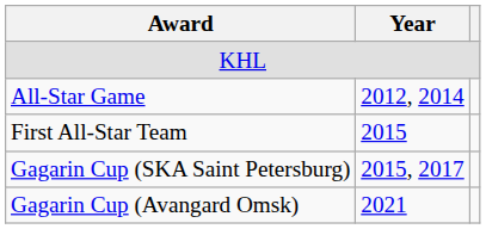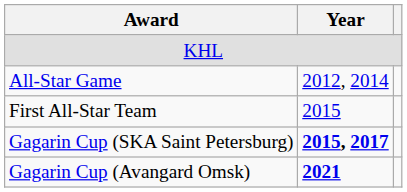Gagarin Cup (SKA Saint Petersburg) | Year: normal -> bold
Gagarin Cup (Avangard Omsk) | Year: normal -> bold
